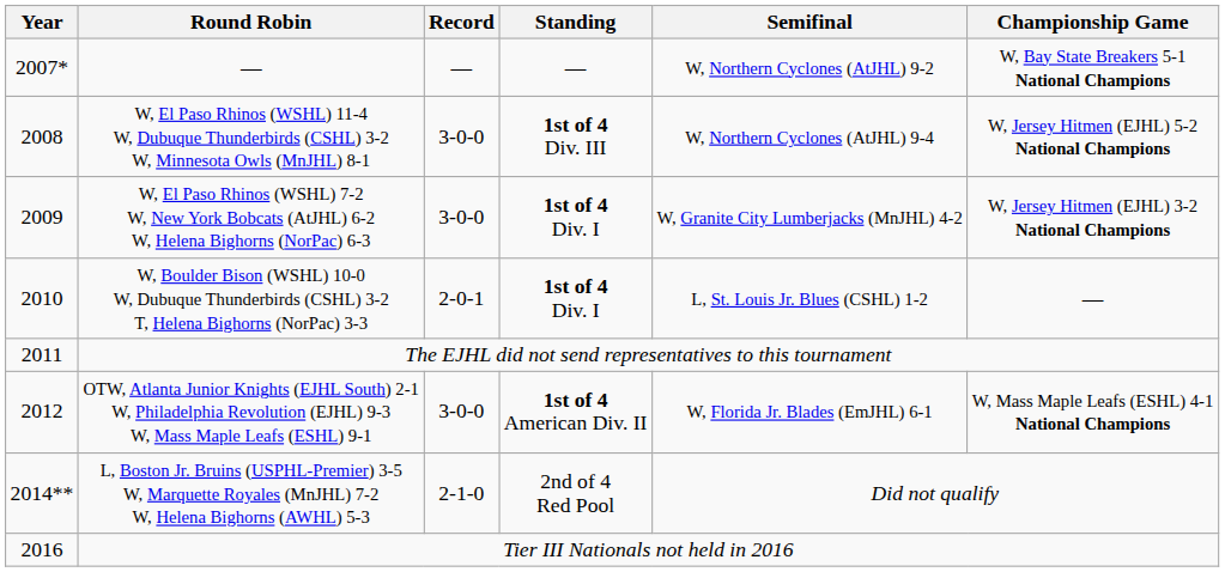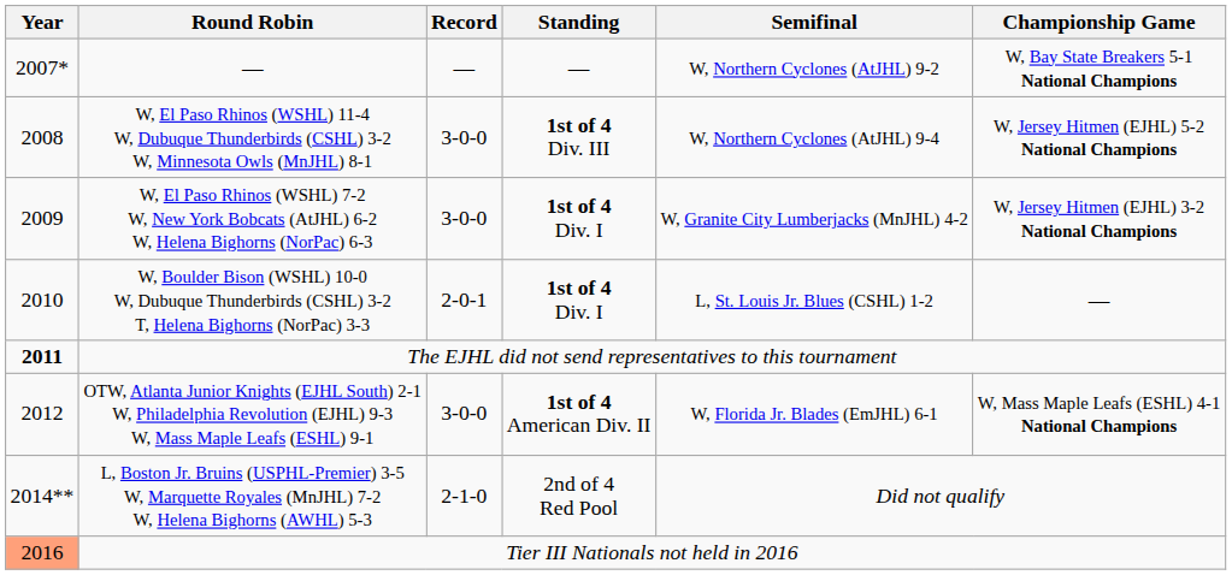The EJHL did not send representatives to this tournament | Year: normal -> bold
Tier III Nationals not held in 2016 | Year: no background -> lightsalmon background
